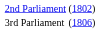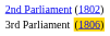3rd Parliament | column 2: no background -> gold background
